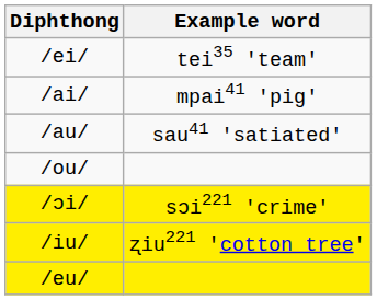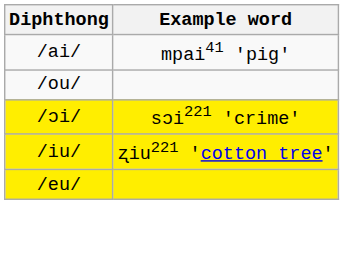- row: /ei/ | tei35 'team'
- row: /au/ | sau41 'satiated'
